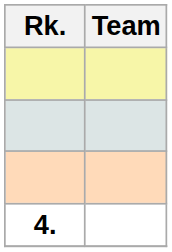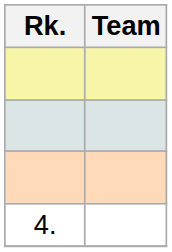row 5 | Rk.: bold -> normal
